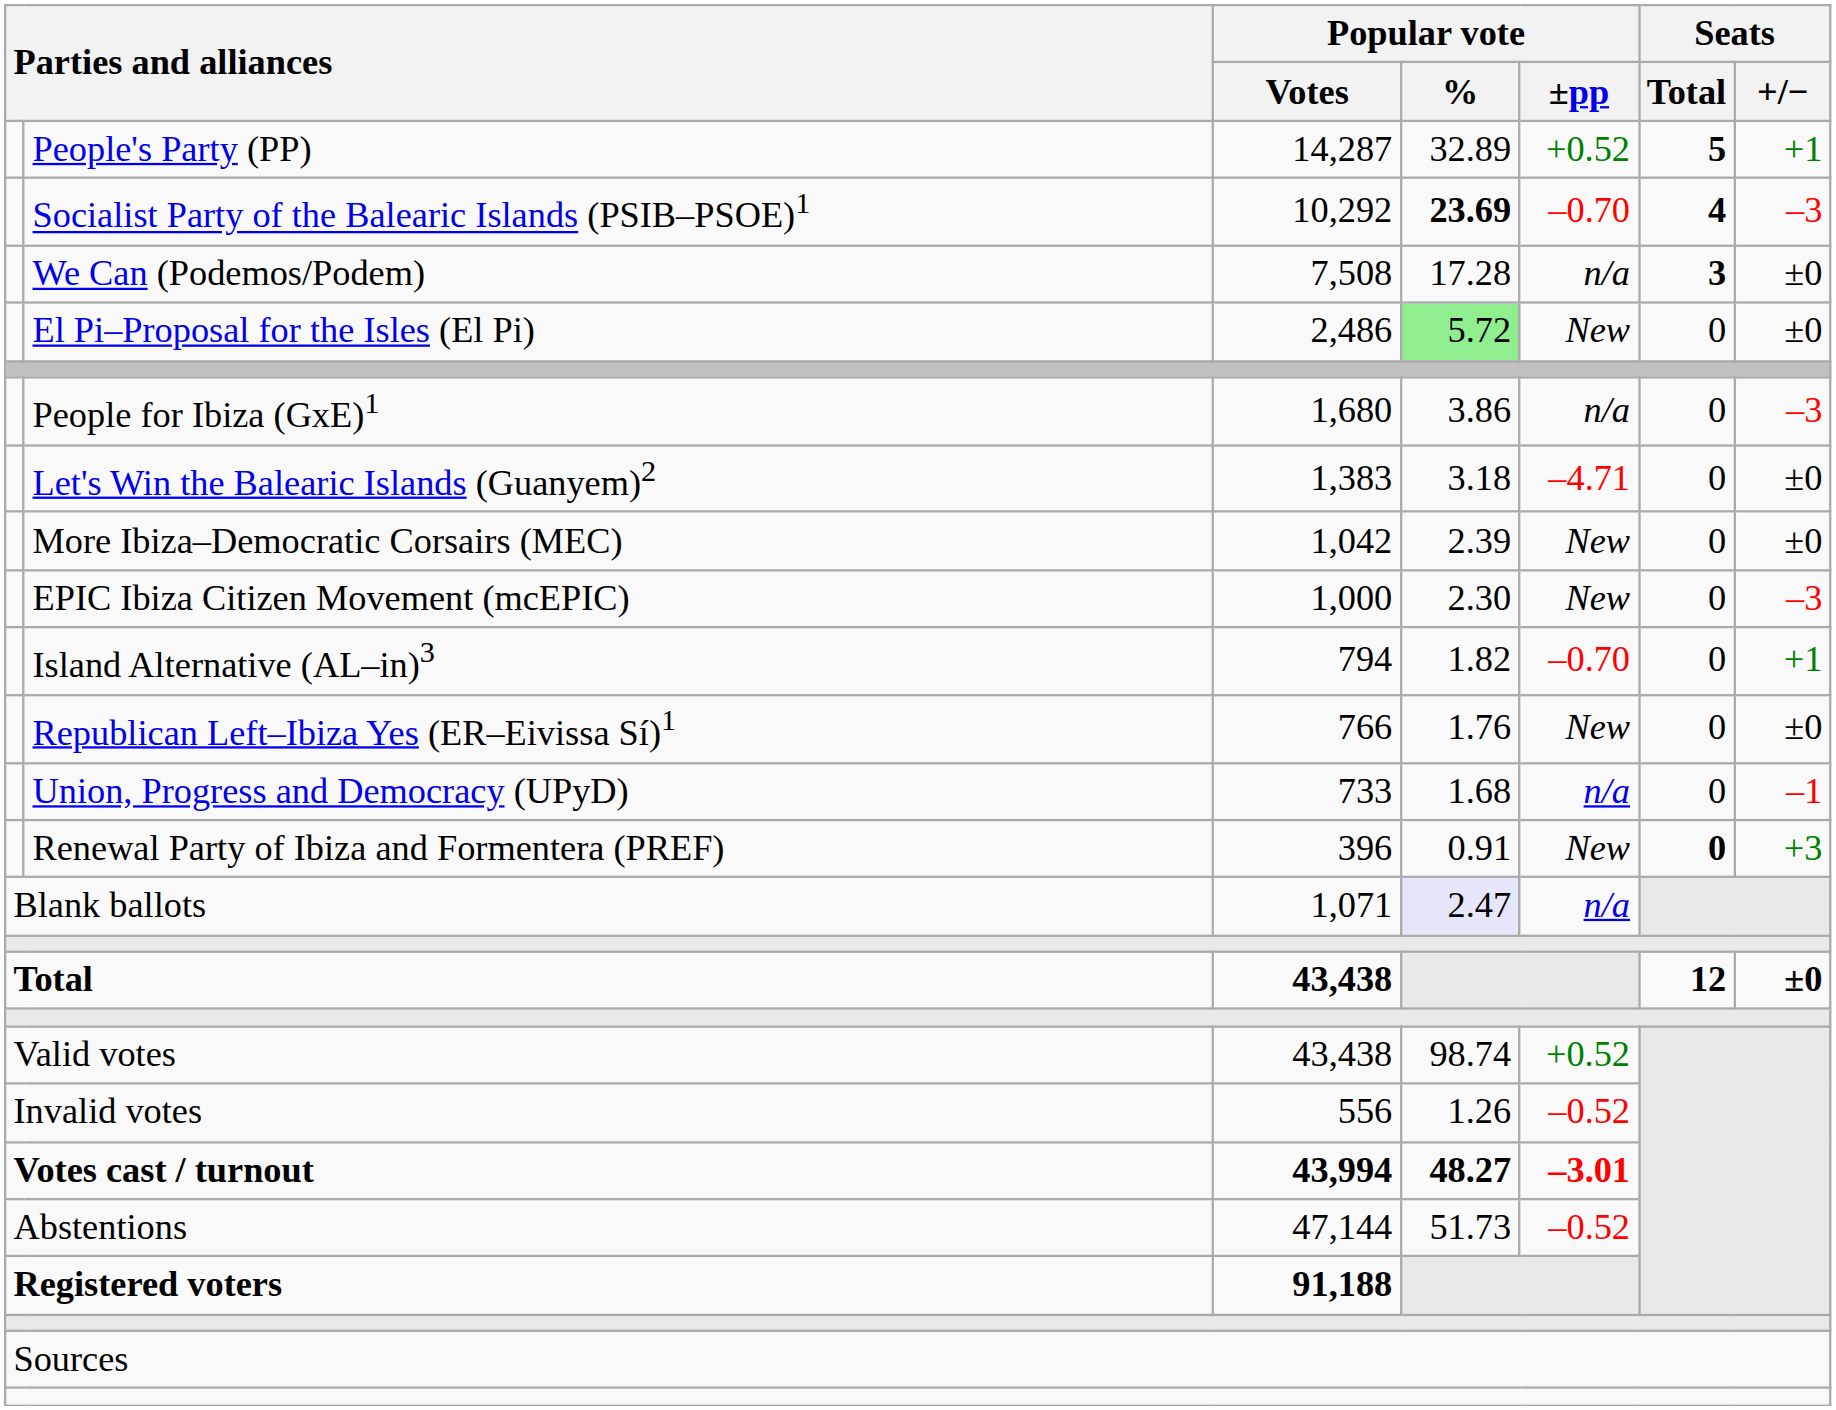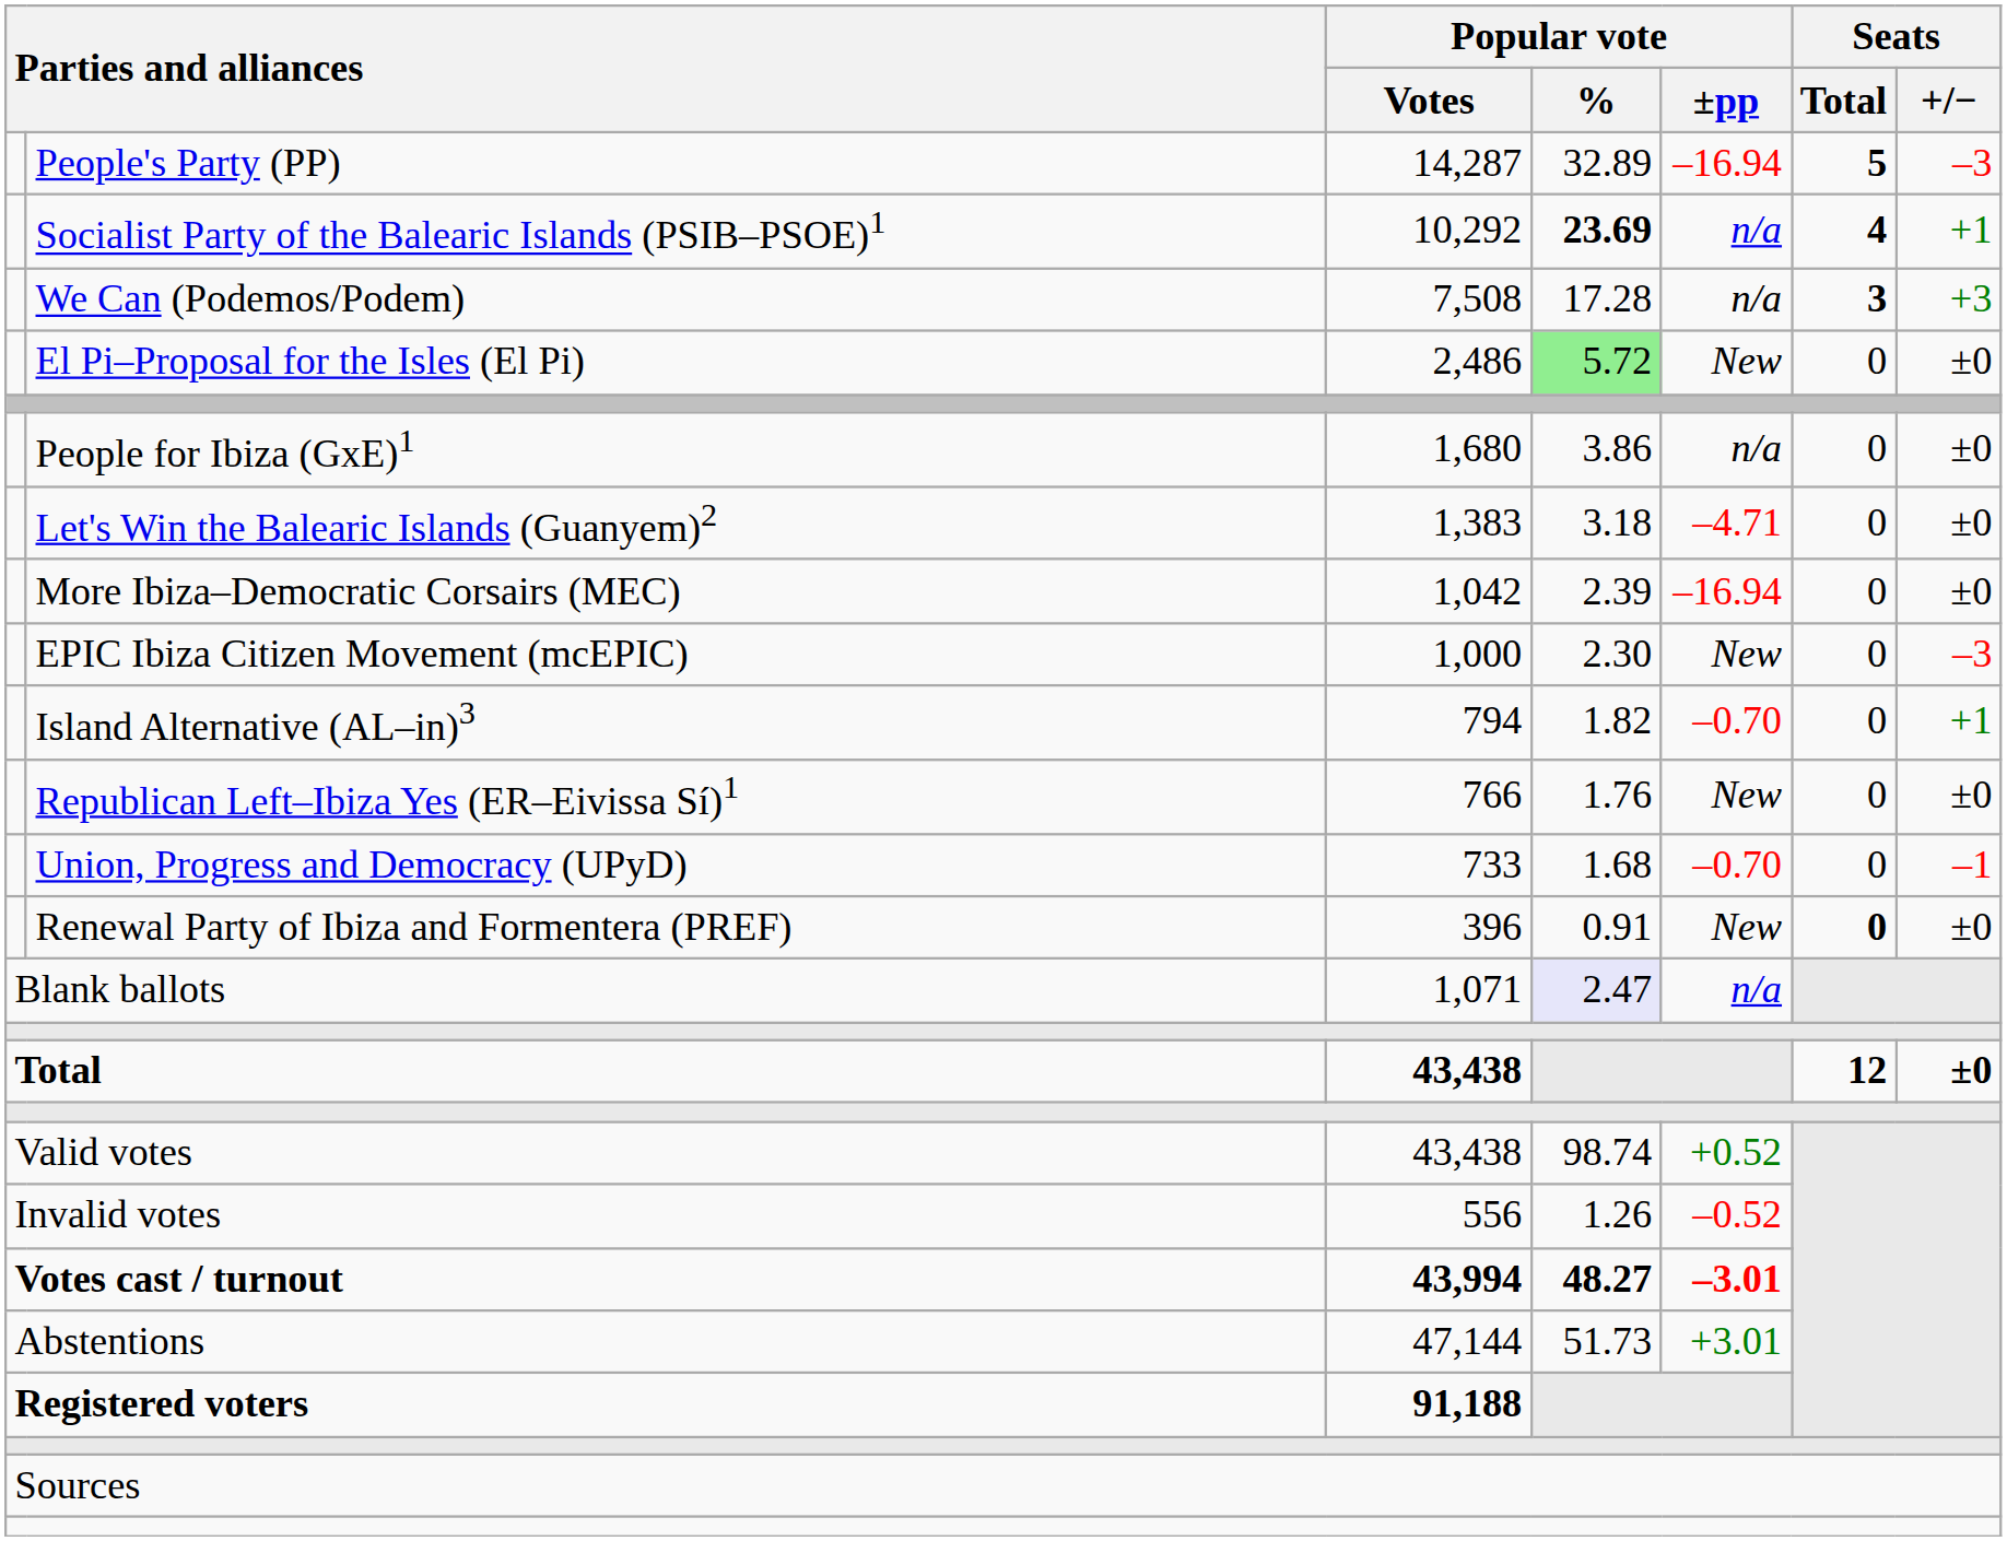People's Party (PP) | Popular vote / ±pp: +0.52 -> –16.94
People's Party (PP) | Seats / +/−: +1 -> –3
Socialist Party of the Balearic Islands (PSIB–PSOE)1 | Popular vote / ±pp: –0.70 -> n/a
Socialist Party of the Balearic Islands (PSIB–PSOE)1 | Seats / +/−: –3 -> +1
We Can (Podemos/Podem) | Seats / +/−: ±0 -> +3
People for Ibiza (GxE)1 | Seats / +/−: –3 -> ±0
More Ibiza–Democratic Corsairs (MEC) | Popular vote / ±pp: New -> –16.94
Union, Progress and Democracy (UPyD) | Popular vote / ±pp: n/a -> –0.70
Renewal Party of Ibiza and Formentera (PREF) | Seats / +/−: +3 -> ±0
Abstentions | Popular vote / ±pp: –0.52 -> +3.01
